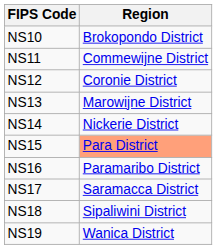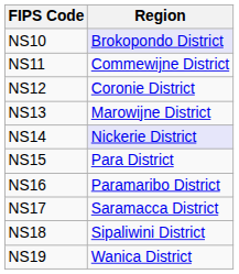NS10 | Region: no background -> lavender background
NS14 | Region: no background -> lavender background
NS15 | Region: lightsalmon background -> no background
